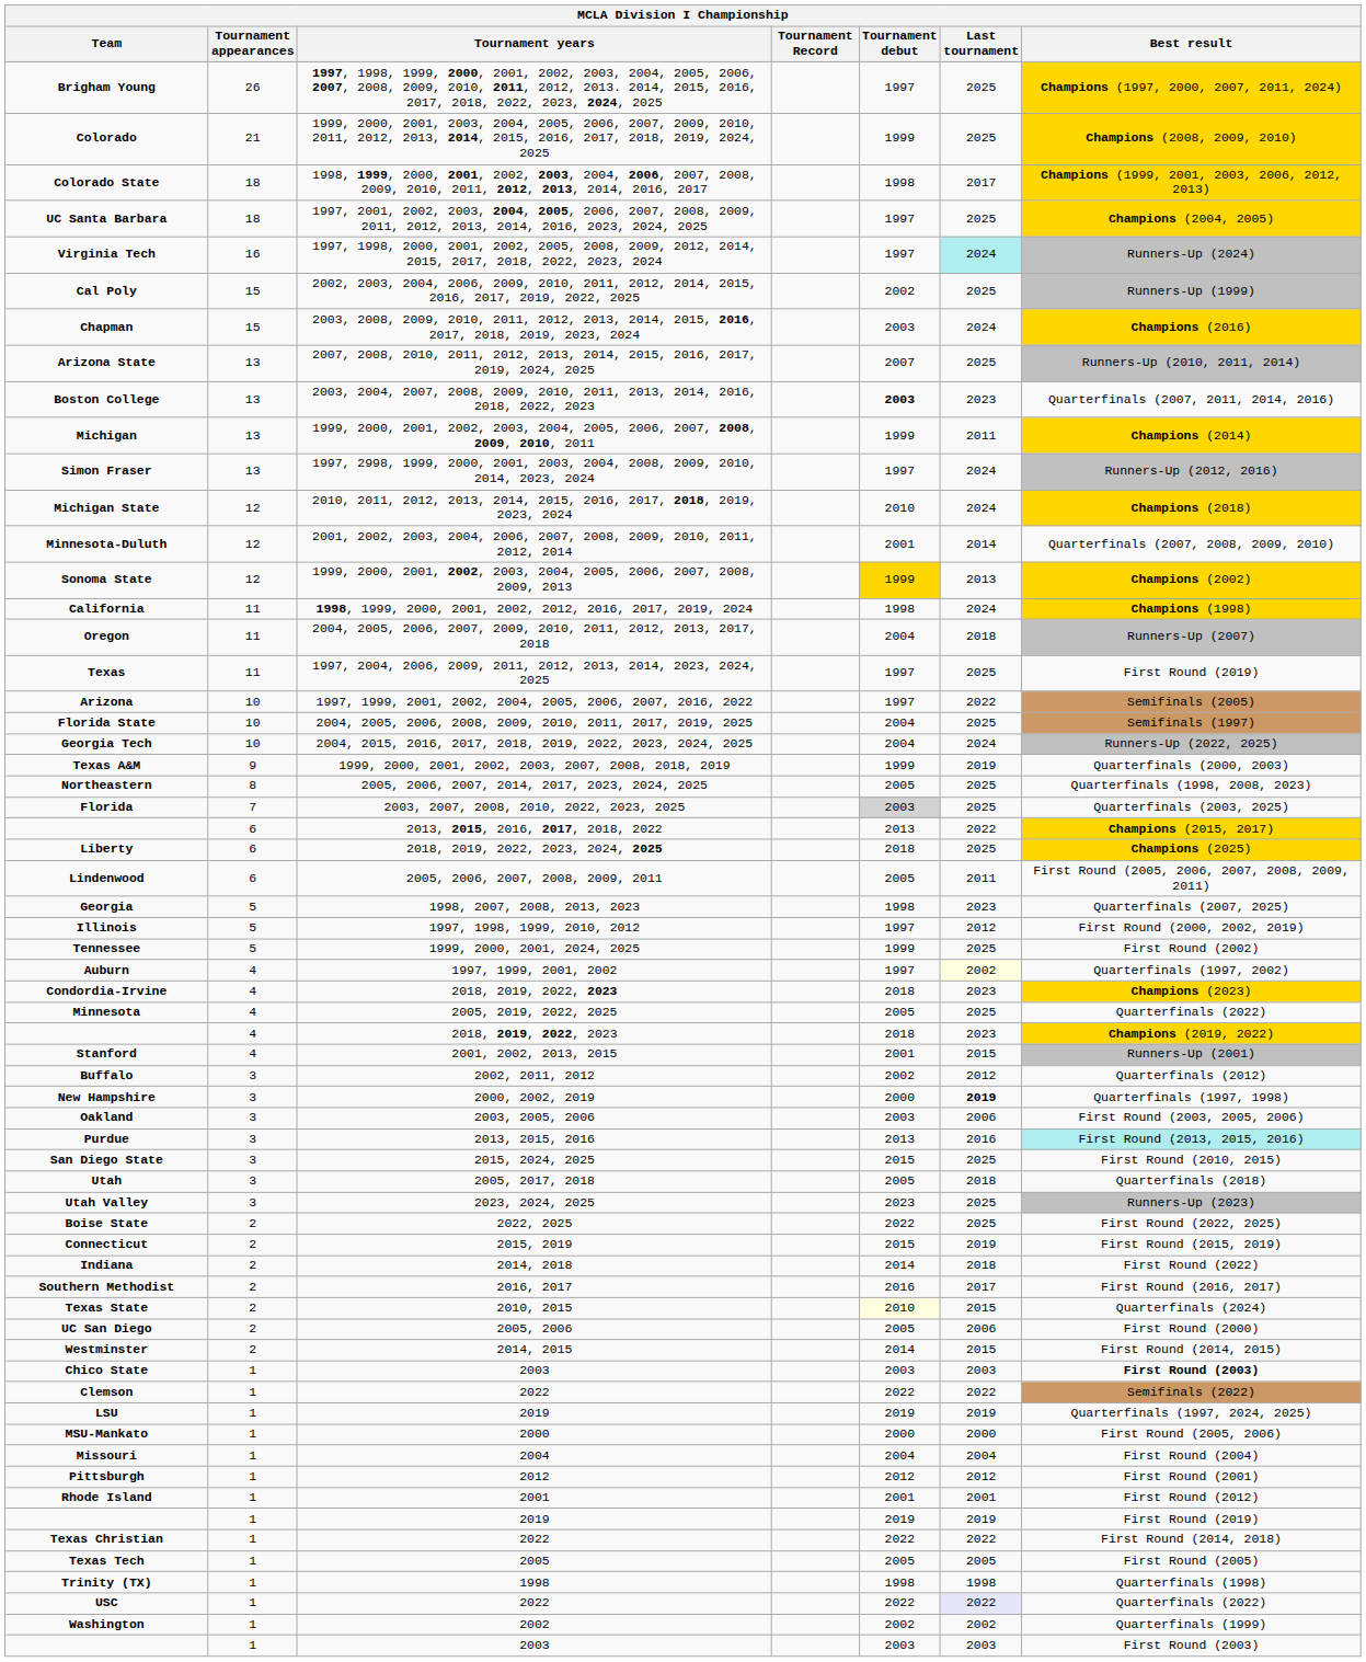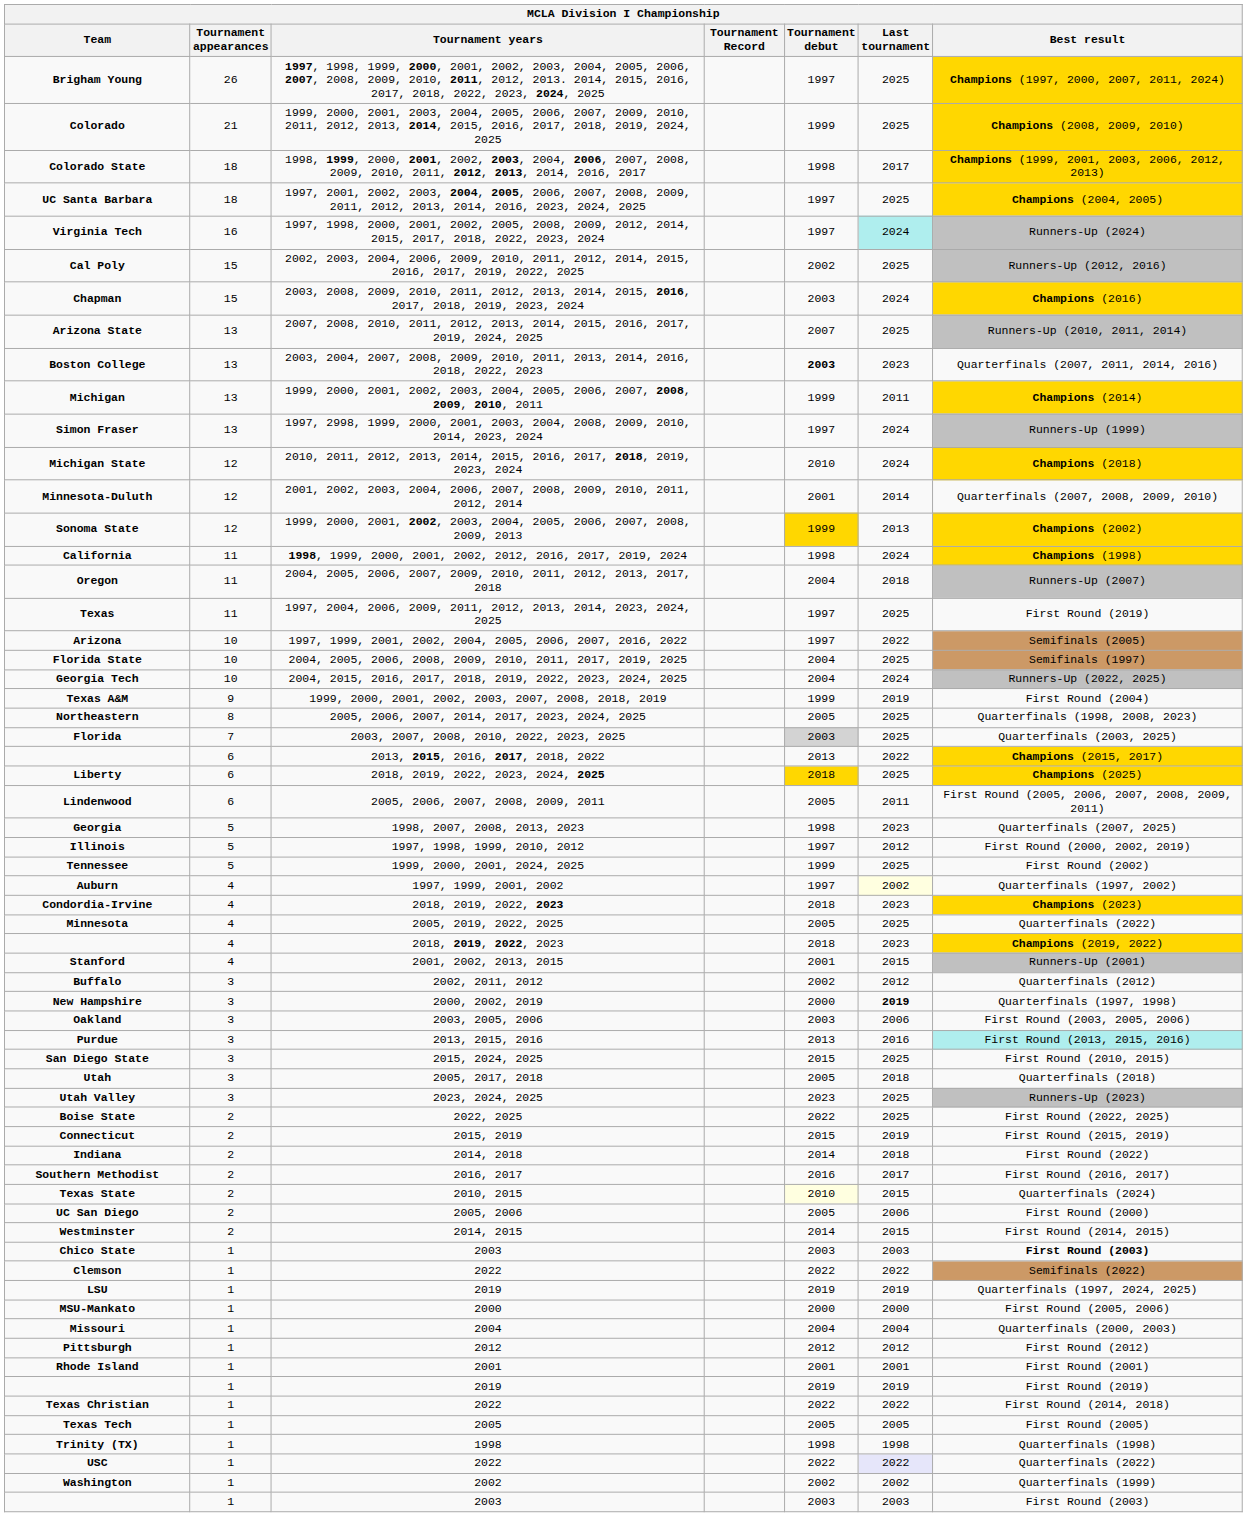Cal Poly | Best result: Runners-Up (1999) -> Runners-Up (2012, 2016)
Simon Fraser | Best result: Runners-Up (2012, 2016) -> Runners-Up (1999)
Texas A&M | Best result: Quarterfinals (2000, 2003) -> First Round (2004)
Liberty | Tournament debut: no background -> gold background
Missouri | Best result: First Round (2004) -> Quarterfinals (2000, 2003)
Pittsburgh | Best result: First Round (2001) -> First Round (2012)
Rhode Island | Best result: First Round (2012) -> First Round (2001)
